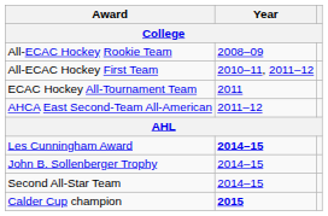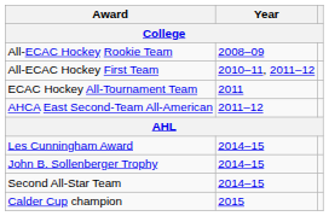Les Cunningham Award | Year: bold -> normal
Calder Cup champion | Year: bold -> normal
